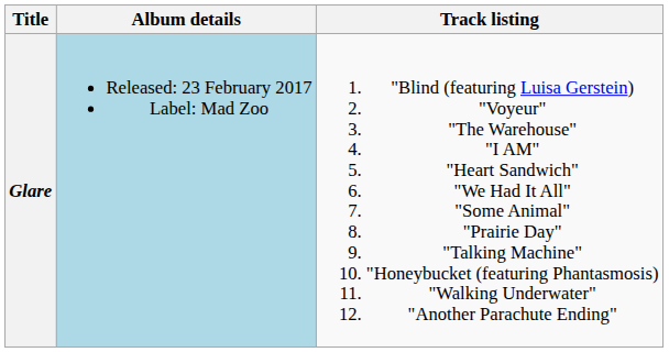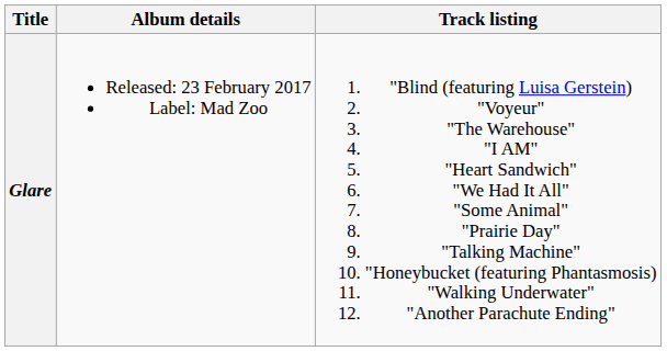row 2 | Album details: lightblue background -> no background
